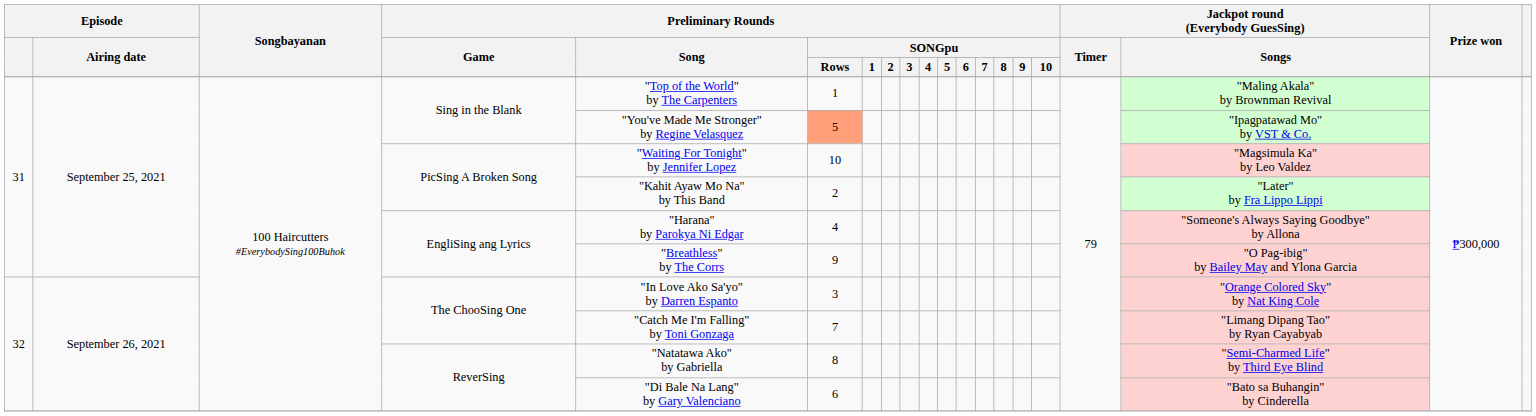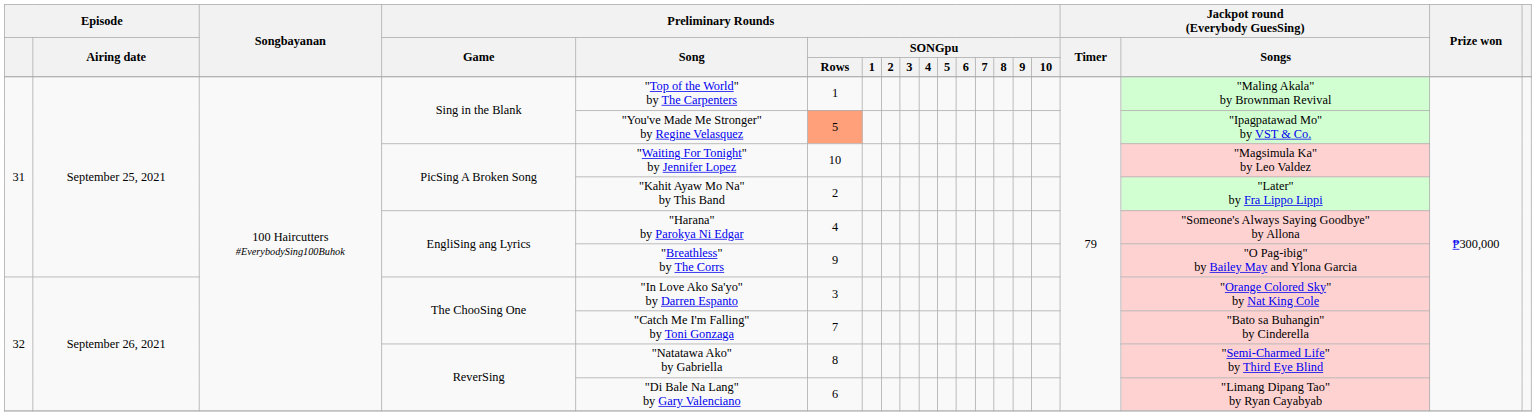row 11 | Jackpot round (Everybody GuesSing) / Songs: "Limang Dipang Tao" by Ryan Cayabyab -> "Bato sa Buhangin" by Cinderella
row 13 | Jackpot round (Everybody GuesSing) / Songs: "Bato sa Buhangin" by Cinderella -> "Limang Dipang Tao" by Ryan Cayabyab
